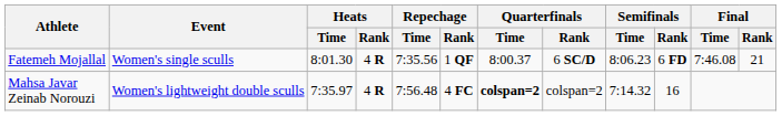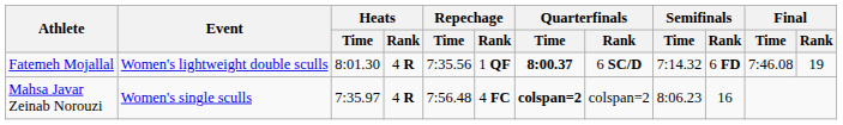Fatemeh Mojallal | Event: Women's single sculls -> Women's lightweight double sculls
Fatemeh Mojallal | Quarterfinals / Time: normal -> bold
Fatemeh Mojallal | Semifinals / Time: 8:06.23 -> 7:14.32
Fatemeh Mojallal | Final / Rank: 21 -> 19
Mahsa Javar Zeinab Norouzi | Event: Women's lightweight double sculls -> Women's single sculls
Mahsa Javar Zeinab Norouzi | Semifinals / Time: 7:14.32 -> 8:06.23
